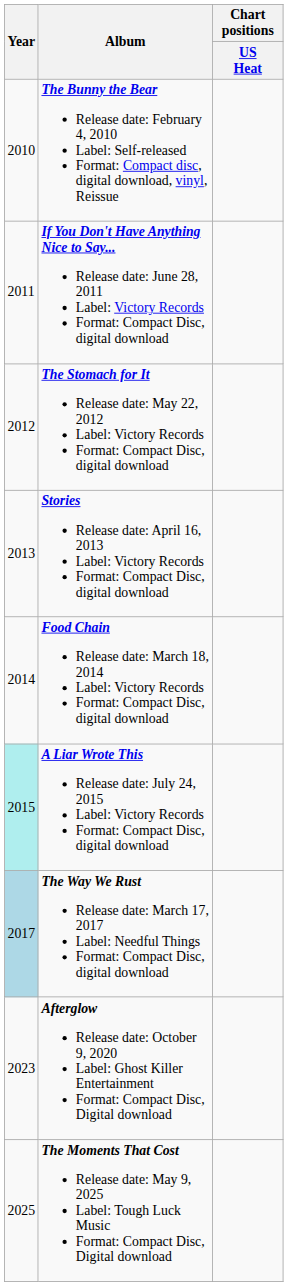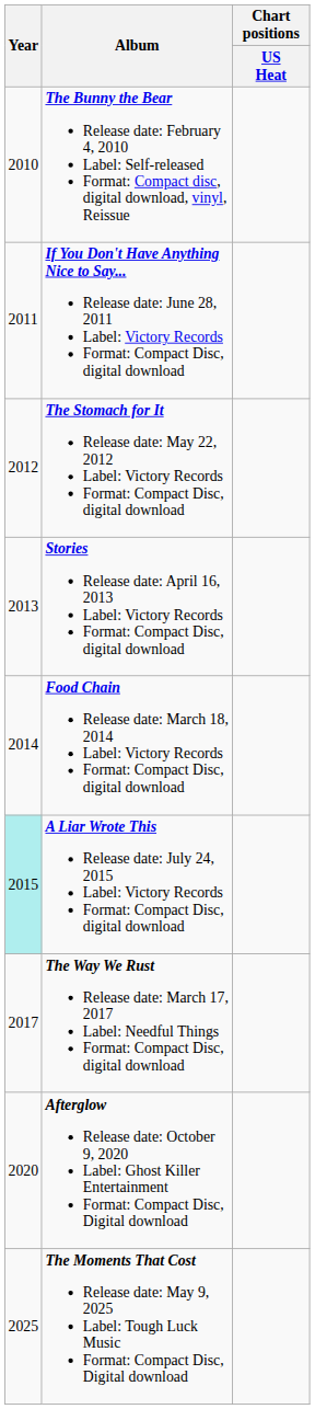row 9 | Year: lightblue background -> no background
row 10 | Year: 2023 -> 2020
